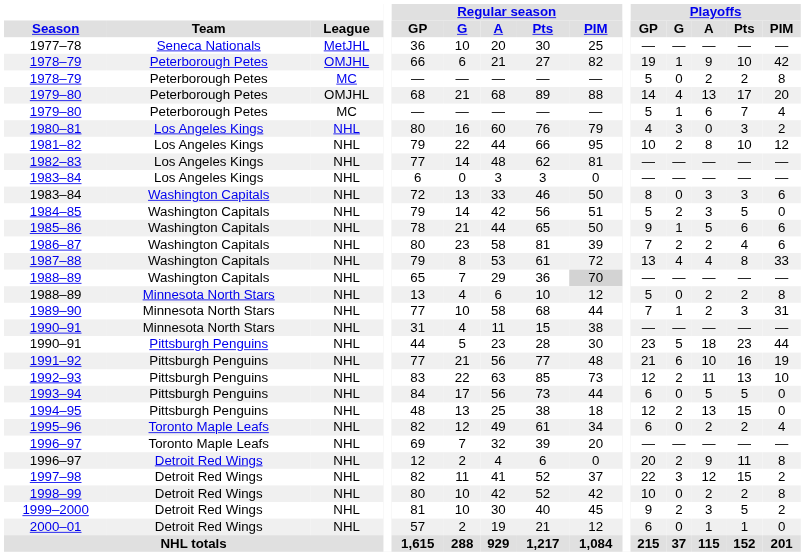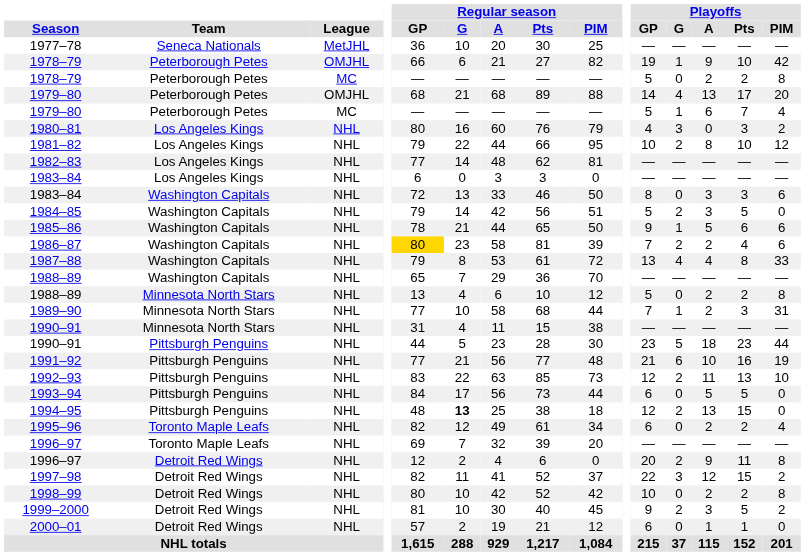1986–87 | Regular season / GP: no background -> gold background
1988–89 / Washington Capitals | Regular season / PIM: lightgrey background -> no background
1994–95 | Regular season / G: normal -> bold
